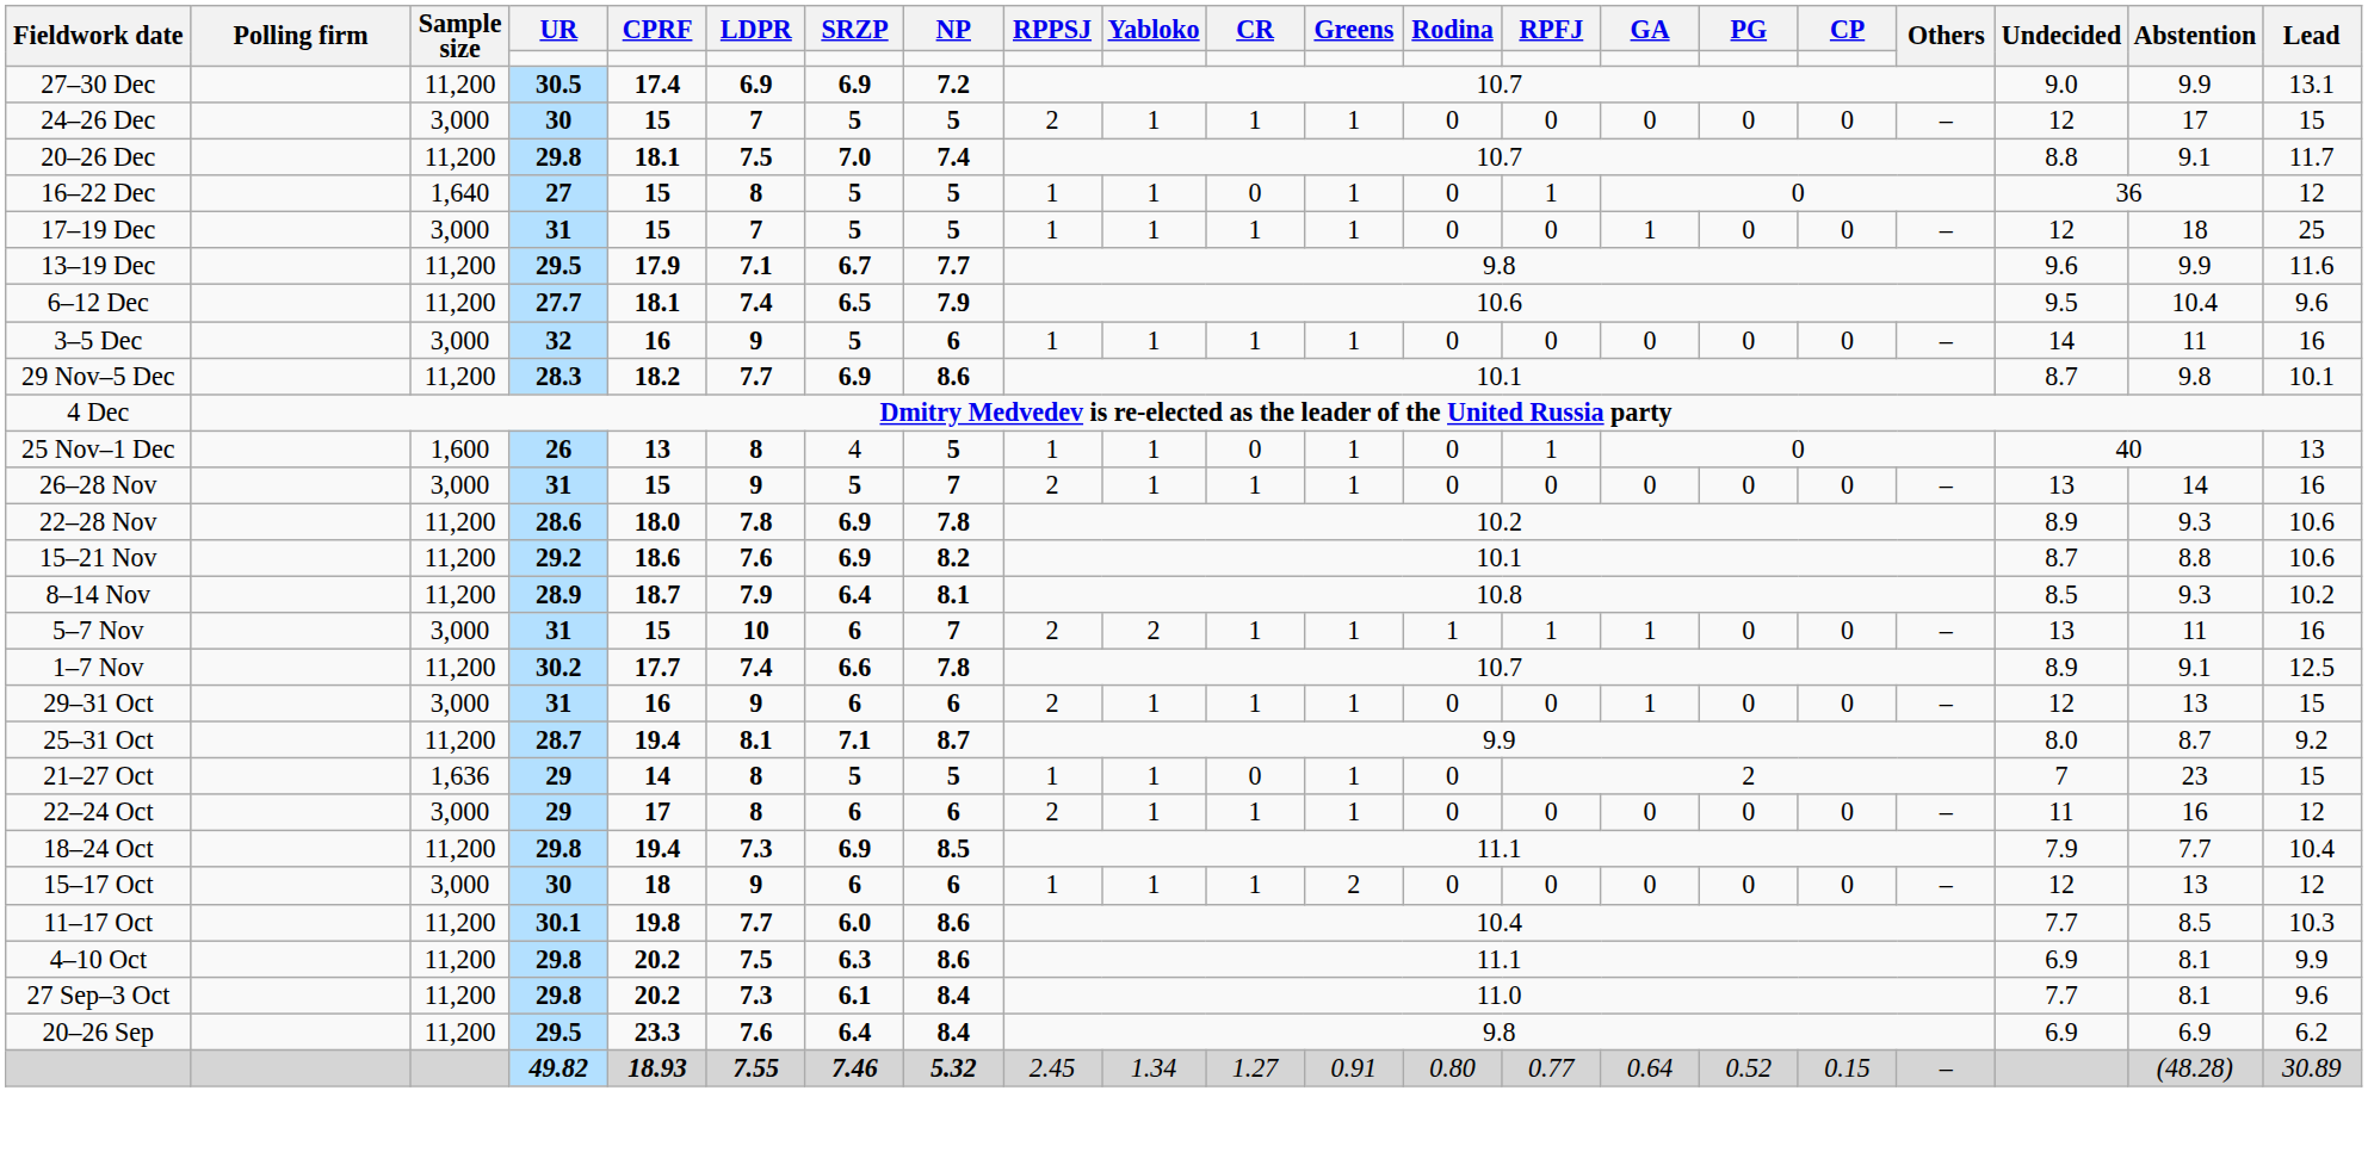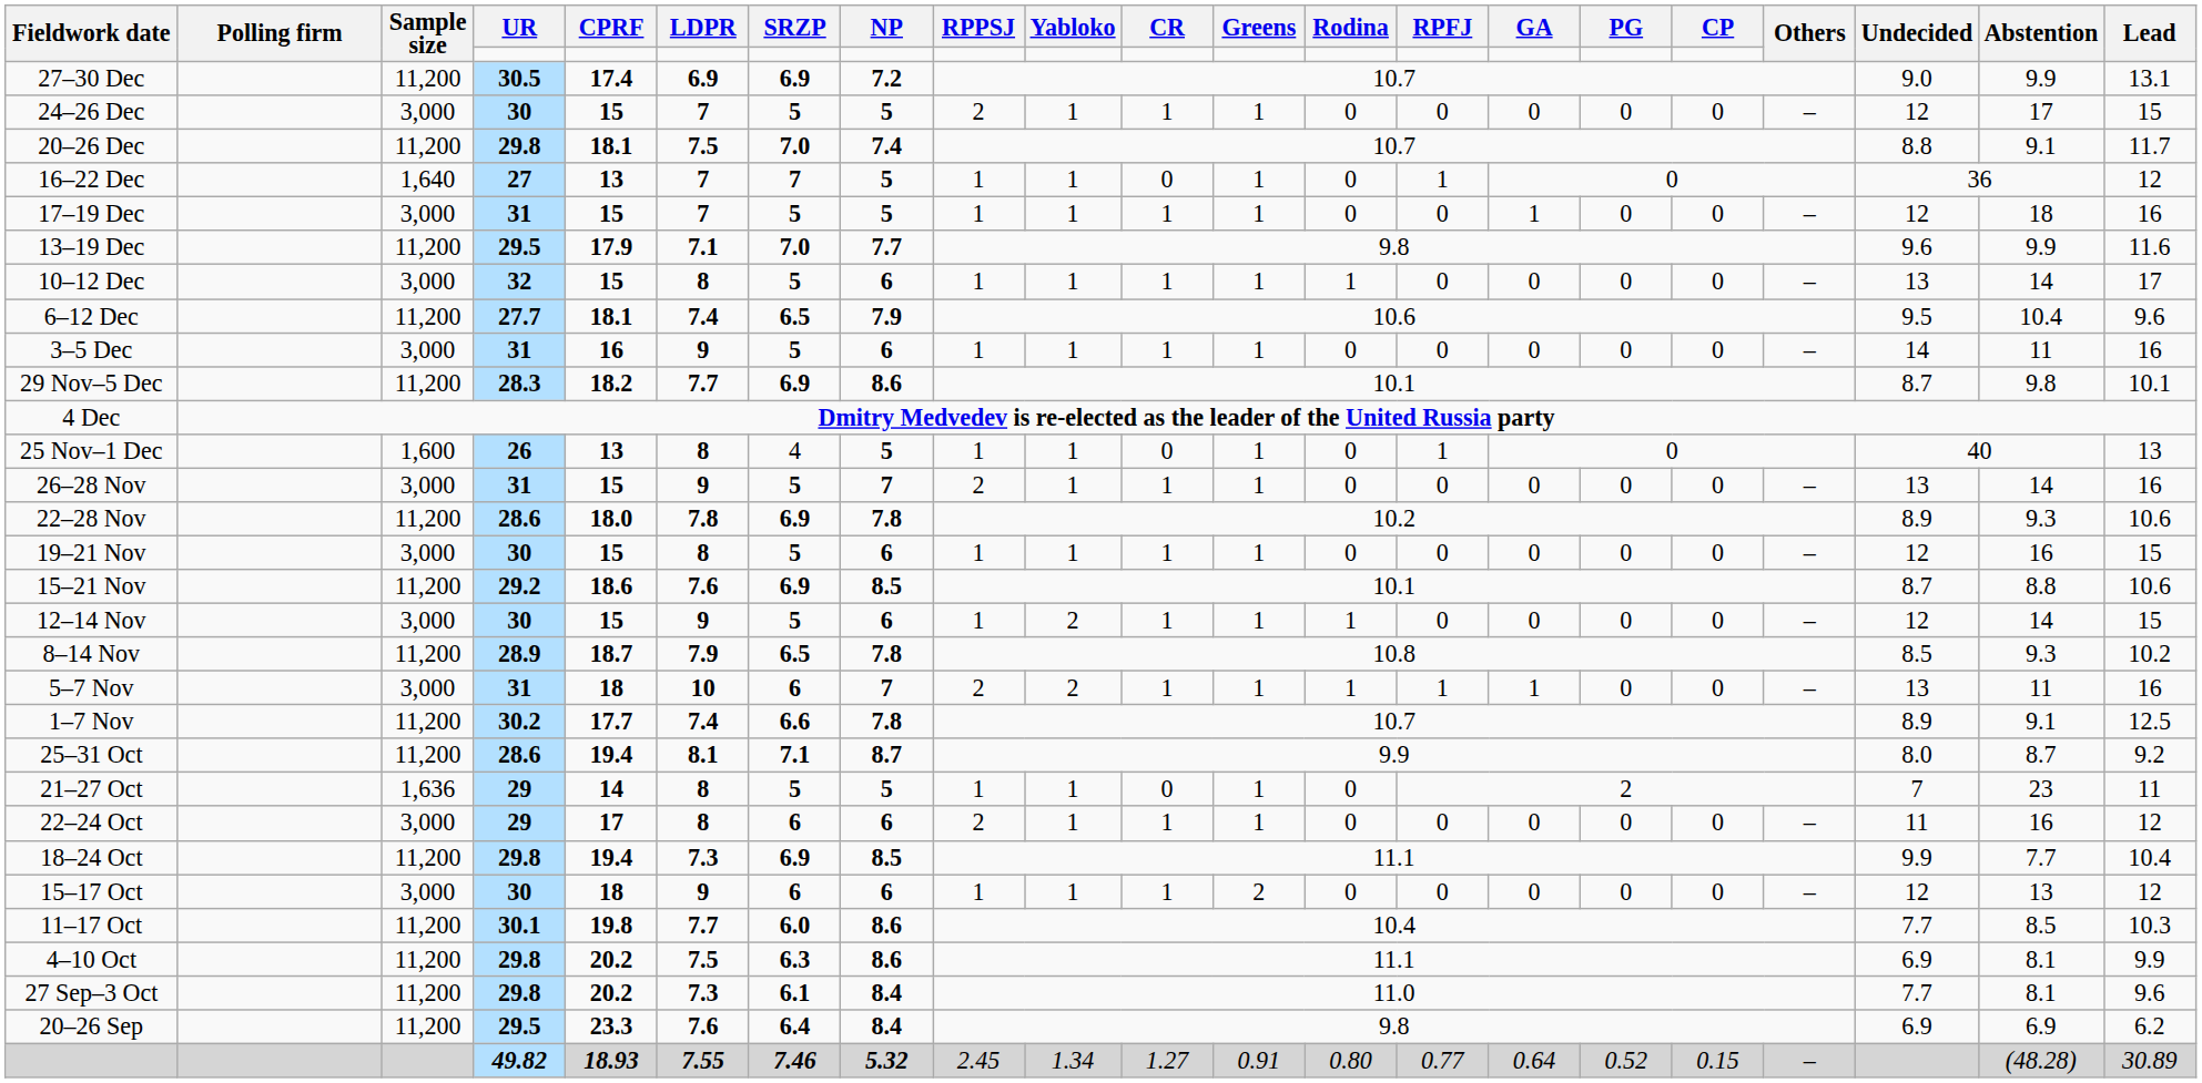16–22 Dec | CPRF: 15 -> 13
16–22 Dec | LDPR: 8 -> 7
16–22 Dec | SRZP: 5 -> 7
17–19 Dec | Lead: 25 -> 16
13–19 Dec | SRZP: 6.7 -> 7.0
+ row: 10–12 Dec | 3,000 | 32 | 15 | 8 | 5 | 6 | 1 | 1 | 1 | 1 | 1 | 0 | 0 | 0 | 0 | – | 13 | 14 | 17
3–5 Dec | UR: 32 -> 31
+ row: 19–21 Nov | 3,000 | 30 | 15 | 8 | 5 | 6 | 1 | 1 | 1 | 1 | 0 | 0 | 0 | 0 | 0 | – | 12 | 16 | 15
15–21 Nov | NP: 8.2 -> 8.5
+ row: 12–14 Nov | 3,000 | 30 | 15 | 9 | 5 | 6 | 1 | 2 | 1 | 1 | 1 | 0 | 0 | 0 | 0 | – | 12 | 14 | 15
8–14 Nov | SRZP: 6.4 -> 6.5
8–14 Nov | NP: 8.1 -> 7.8
5–7 Nov | CPRF: 15 -> 18
- row: 29–31 Oct | 3,000 | 31 | 16 | 9 | 6 | 6 | 2 | 1 | 1 | 1 | 0 | 0 | 1 | 0 | 0 | – | 12 | 13 | 15
25–31 Oct | UR: 28.7 -> 28.6
21–27 Oct | Lead: 15 -> 11
18–24 Oct | Undecided: 7.9 -> 9.9
